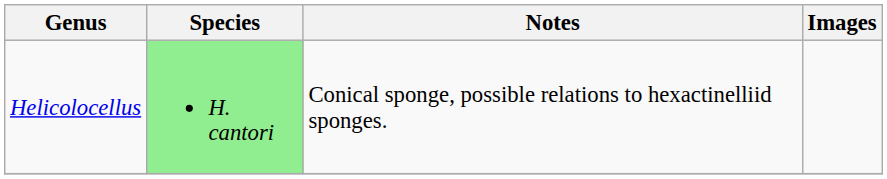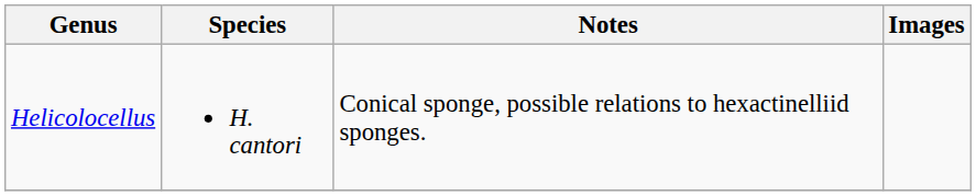Helicolocellus | Species: lightgreen background -> no background
